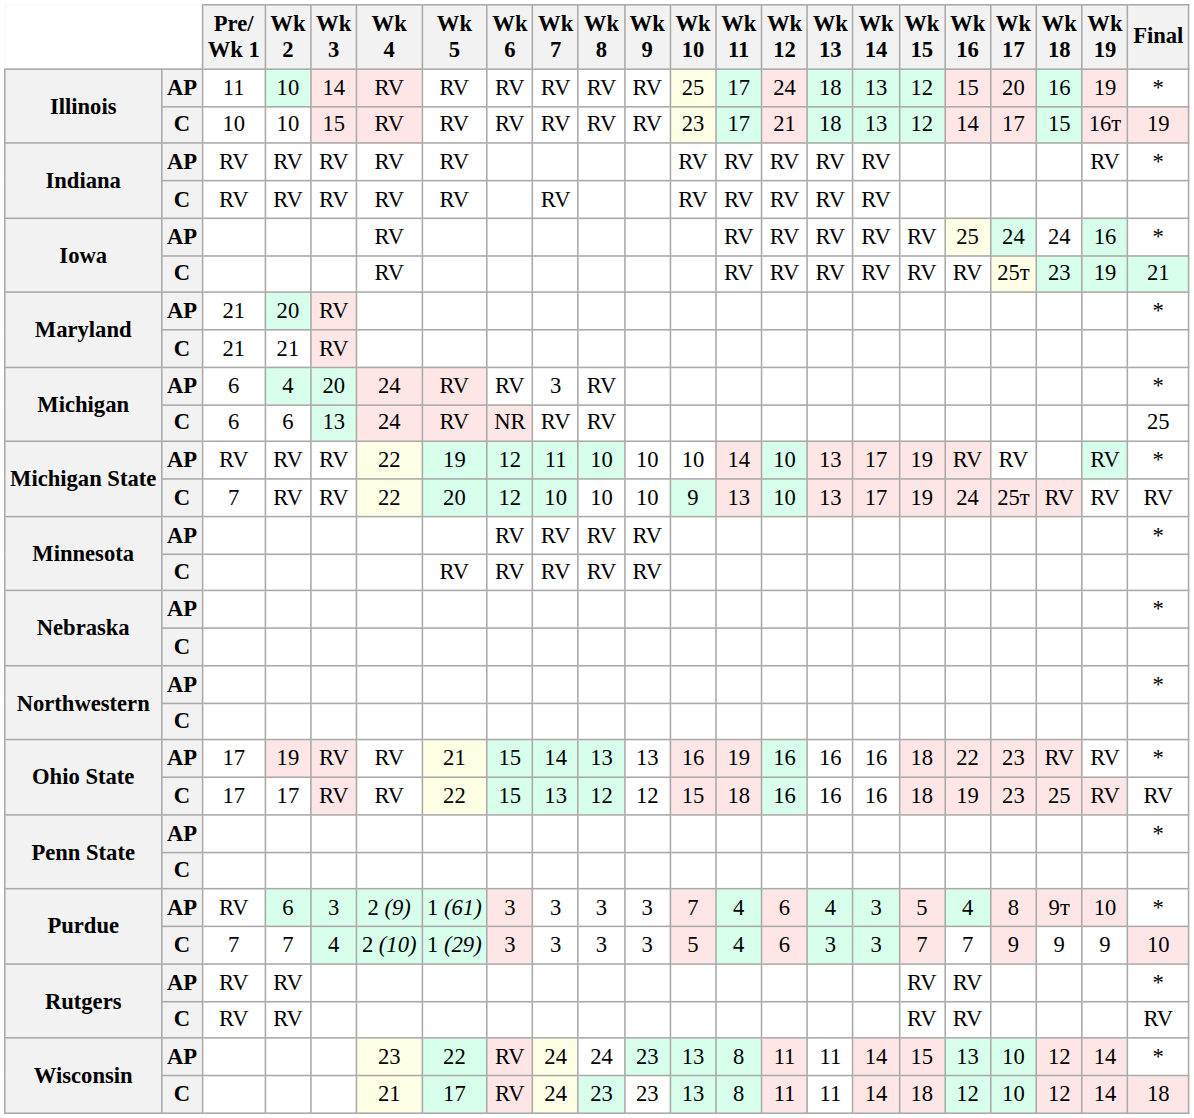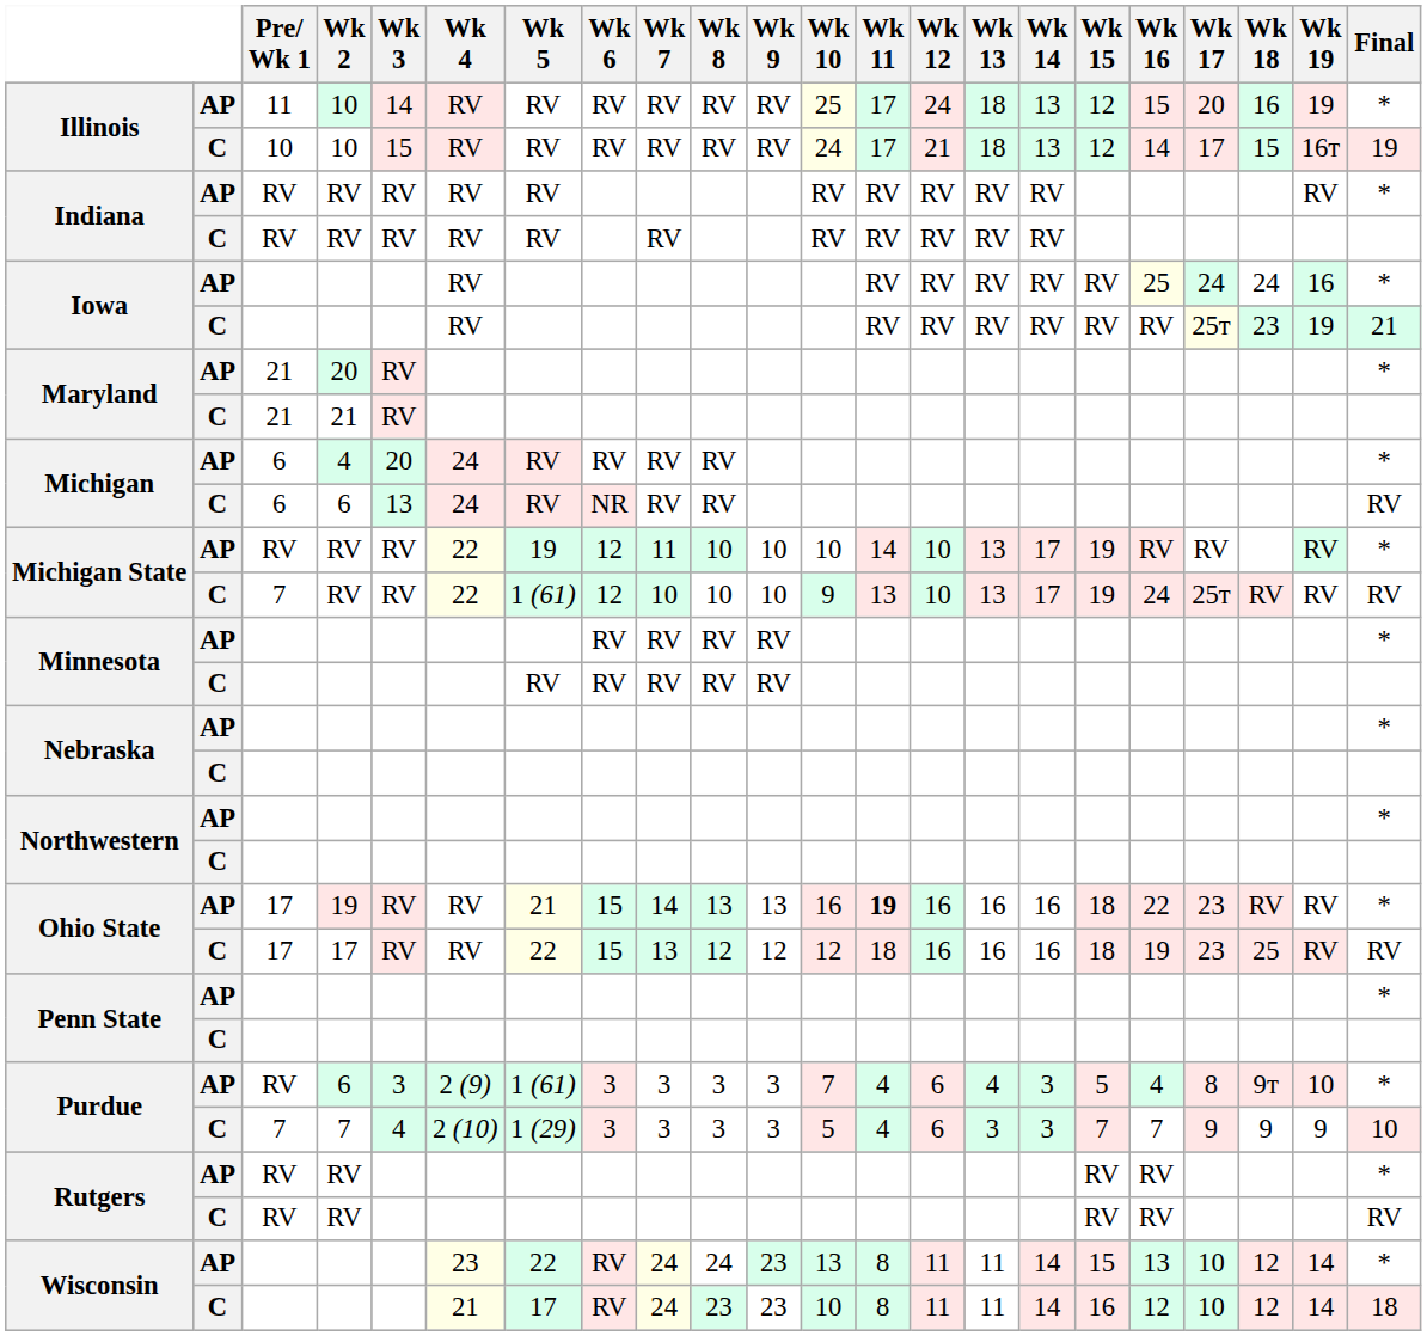Illinois / C | Wk 10: 23 -> 24
Michigan / AP | Wk 7: 3 -> RV
Michigan / C | Final: 25 -> RV
Michigan State / C | Wk 5: 20 -> 1 (61)
Ohio State / AP | Wk 11: normal -> bold
Ohio State / C | Wk 10: 15 -> 12
Wisconsin / C | Wk 10: 13 -> 10
Wisconsin / C | Wk 15: 18 -> 16
